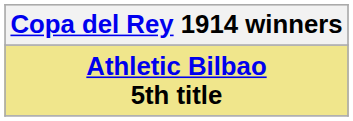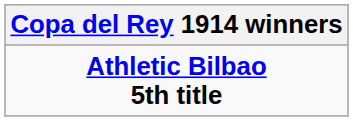row 2 | column 1: khaki background -> no background
